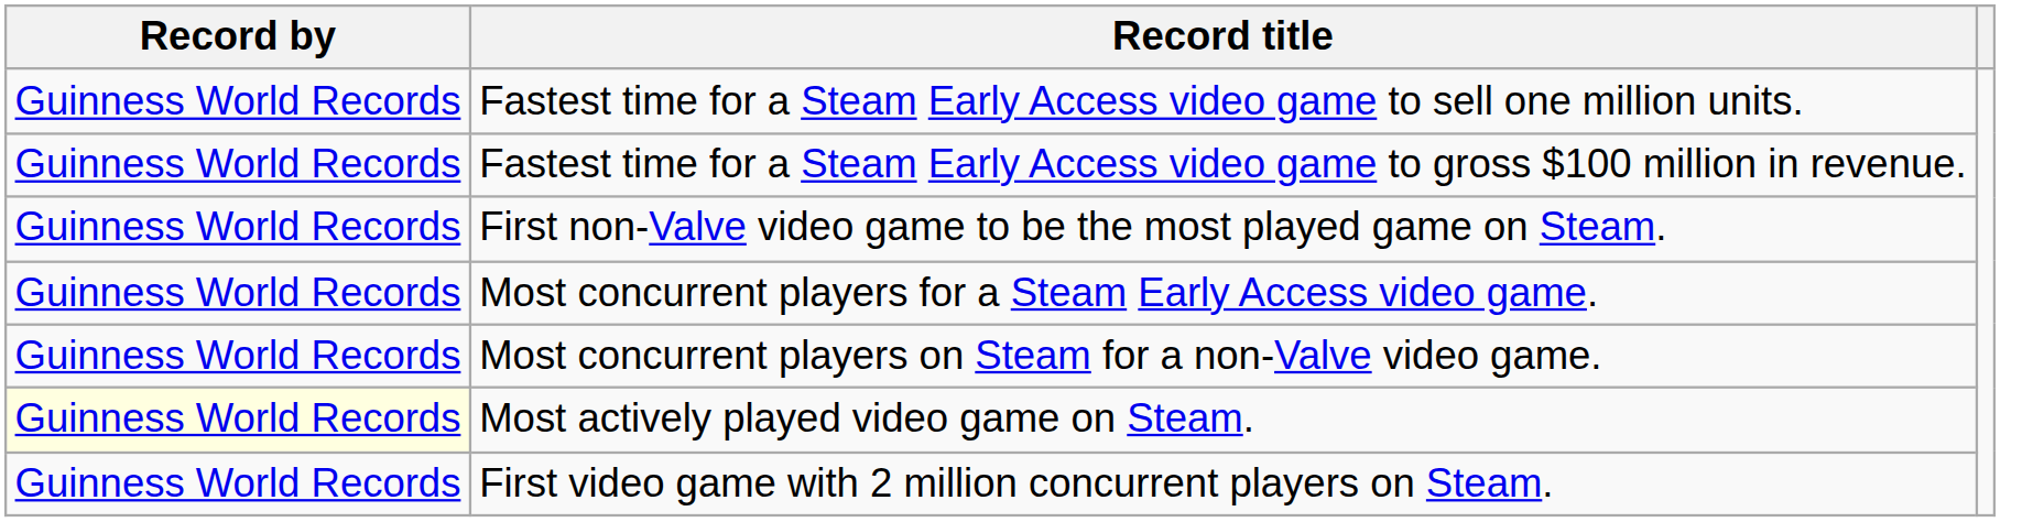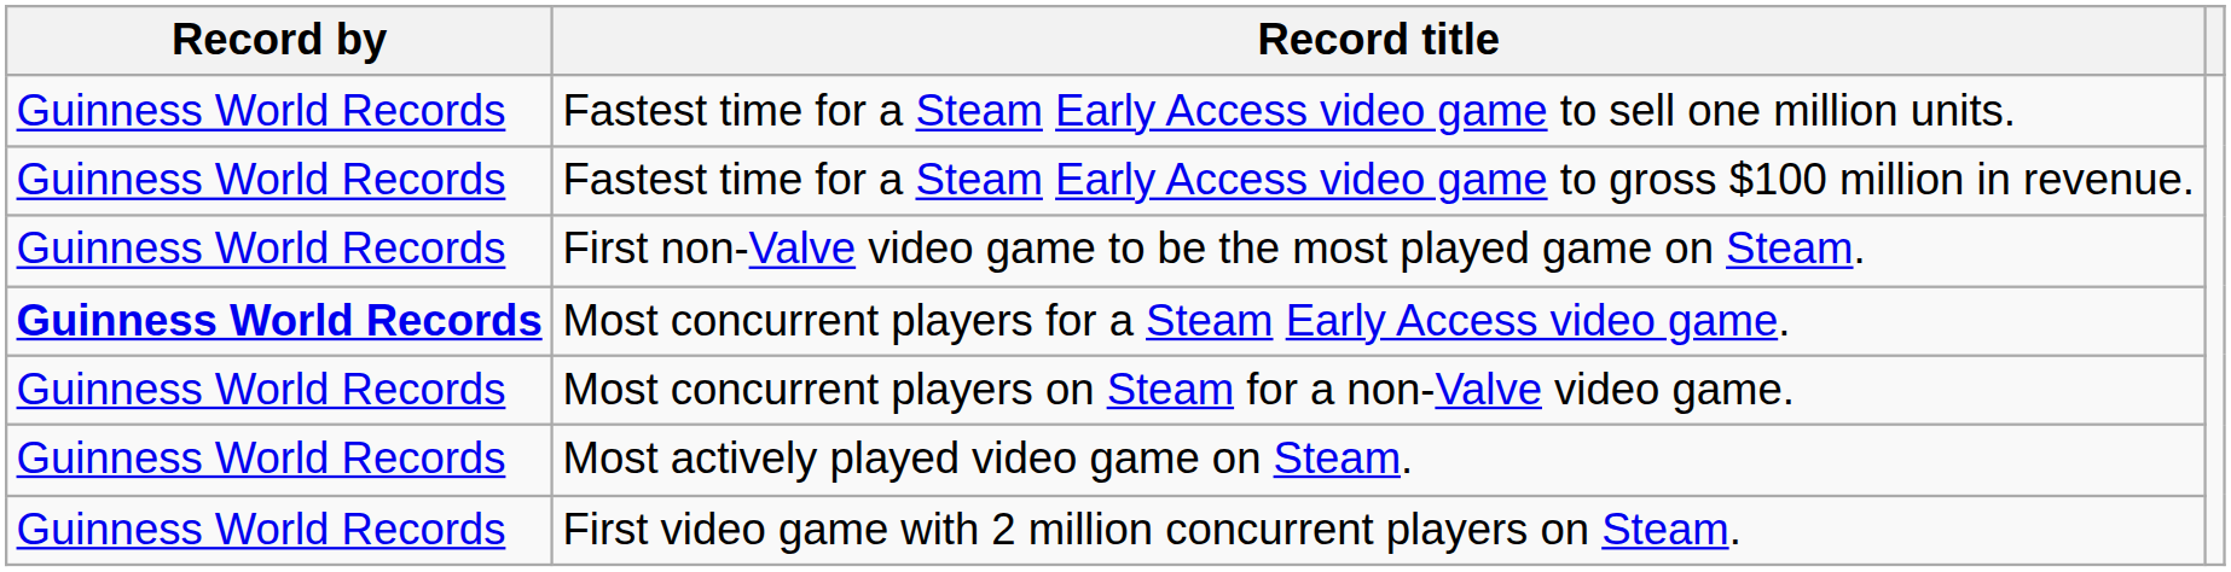Most concurrent players for a Steam Early Access video game. | Record by: normal -> bold
Most actively played video game on Steam. | Record by: lightyellow background -> no background
